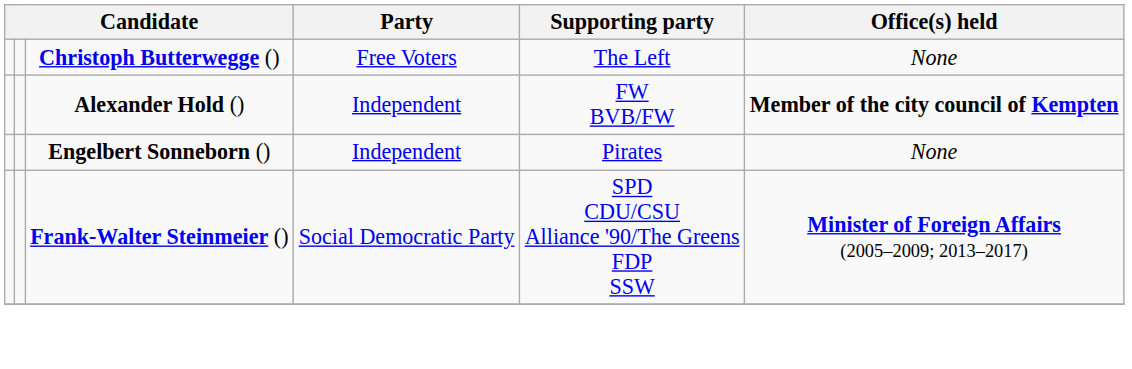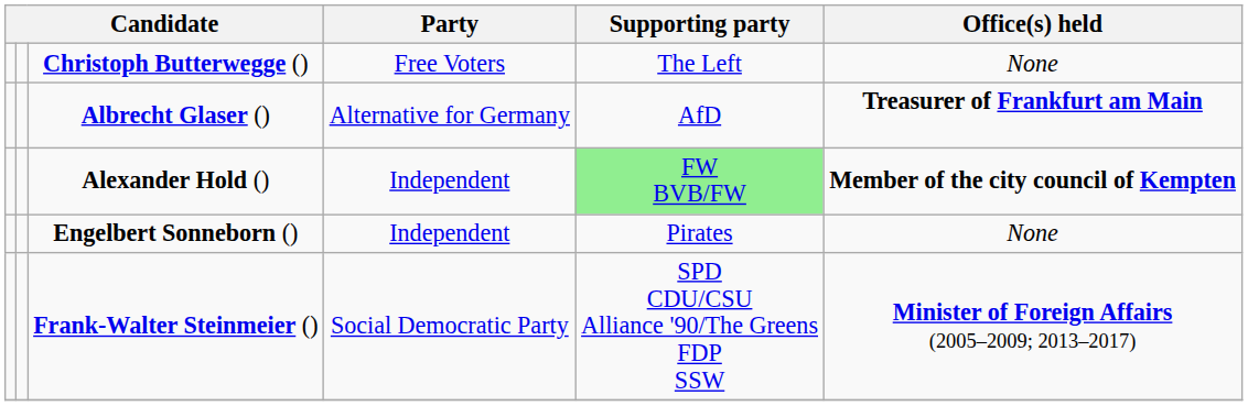+ row: Albrecht Glaser () | Alternative for Germany | AfD | Treasurer of Frankfurt am Main
Alexander Hold () | Supporting party: no background -> lightgreen background
